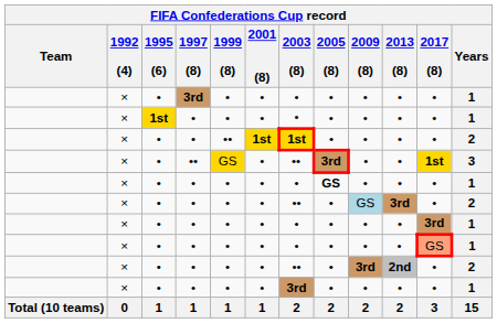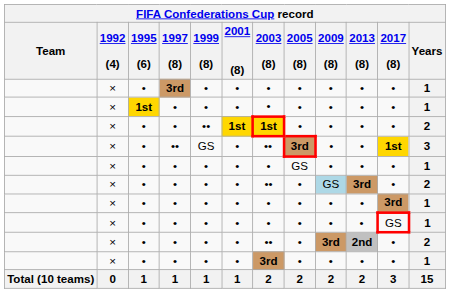row 6 | 1999 (8): gold background -> no background
row 7 | 2005 (8): bold -> normal
row 10 | 2017 (8): lightsalmon background -> no background
